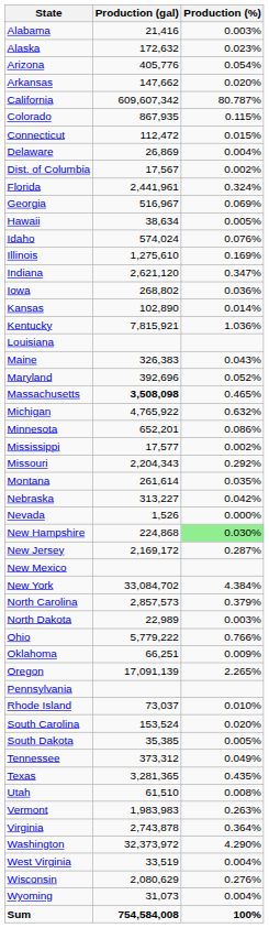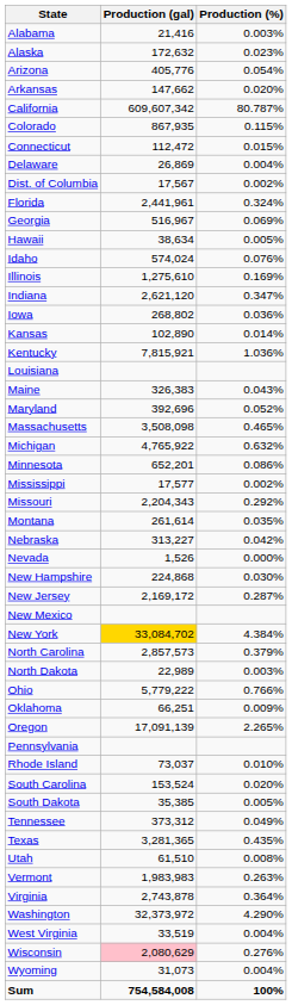Massachusetts | Production (gal): bold -> normal
New Hampshire | Production (%): lightgreen background -> no background
New York | Production (gal): no background -> gold background
Wisconsin | Production (gal): no background -> pink background
